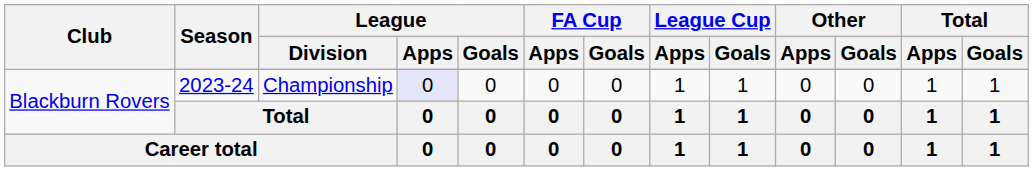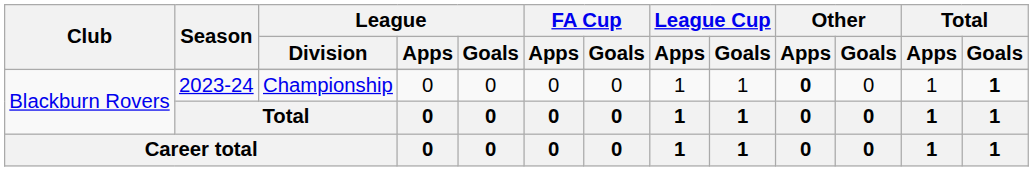Championship | League / Apps: lavender background -> no background
Championship | Other / Apps: normal -> bold
Championship | Total / Goals: normal -> bold
